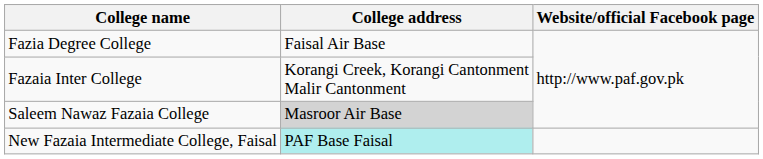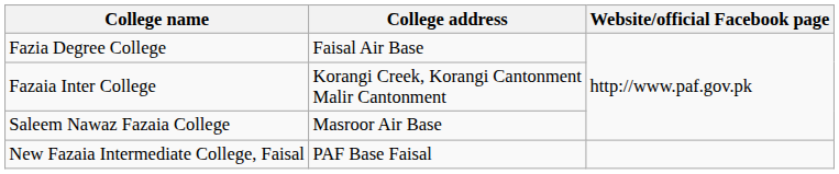Saleem Nawaz Fazaia College | College address: lightgrey background -> no background
New Fazaia Intermediate College, Faisal | College address: paleturquoise background -> no background
